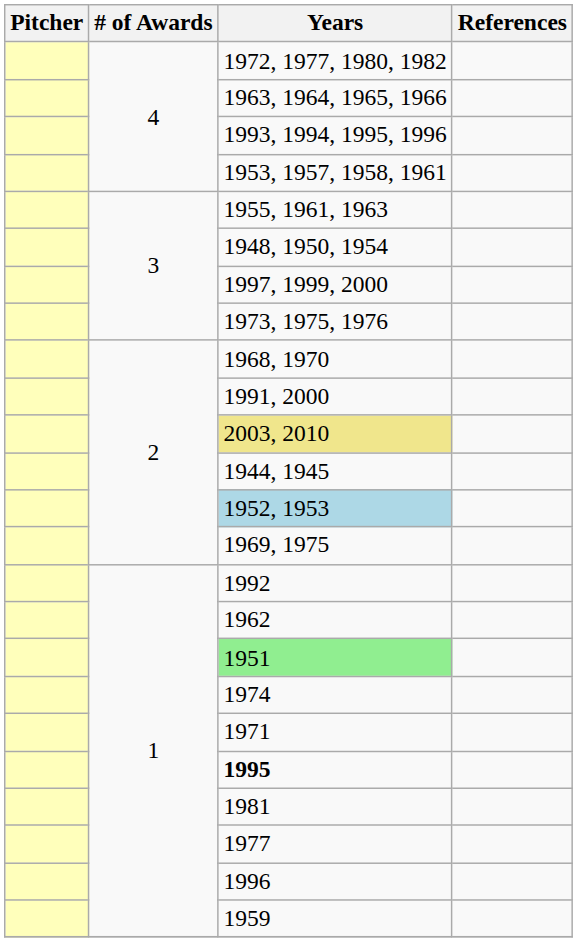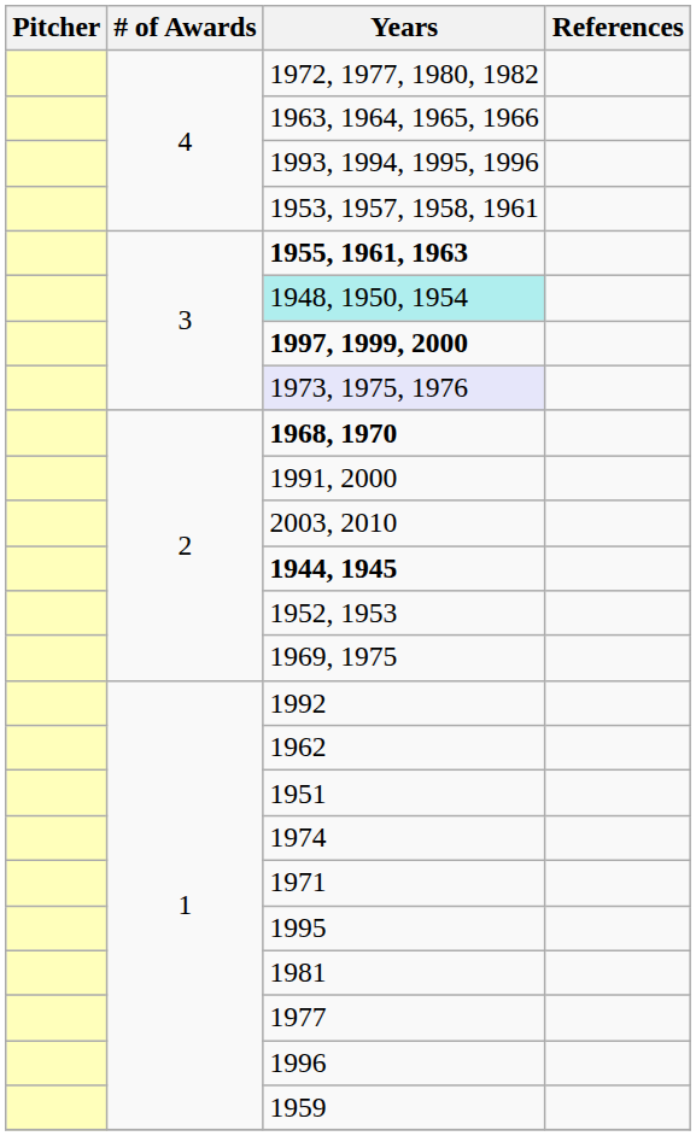1955, 1961, 1963 | Years: normal -> bold
1948, 1950, 1954 | Years: no background -> paleturquoise background
1997, 1999, 2000 | Years: normal -> bold
1973, 1975, 1976 | Years: no background -> lavender background
1968, 1970 | Years: normal -> bold
2003, 2010 | Years: khaki background -> no background
1944, 1945 | Years: normal -> bold
1952, 1953 | Years: lightblue background -> no background
1951 | Years: lightgreen background -> no background
1995 | Years: bold -> normal
